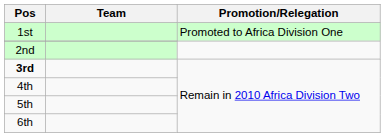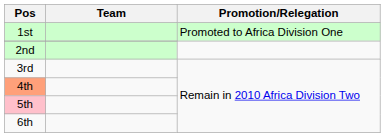3rd | Pos: bold -> normal
4th | Pos: no background -> lightsalmon background
5th | Pos: no background -> pink background
